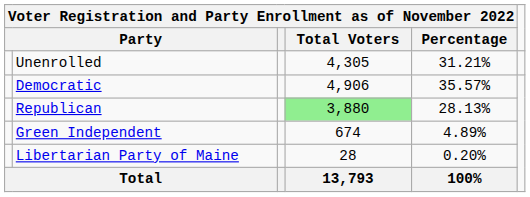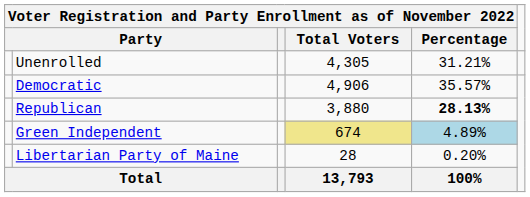Republican | column 4: lightgreen background -> no background
Republican | column 5: normal -> bold
Green Independent | column 4: no background -> khaki background
Green Independent | column 5: no background -> lightblue background
